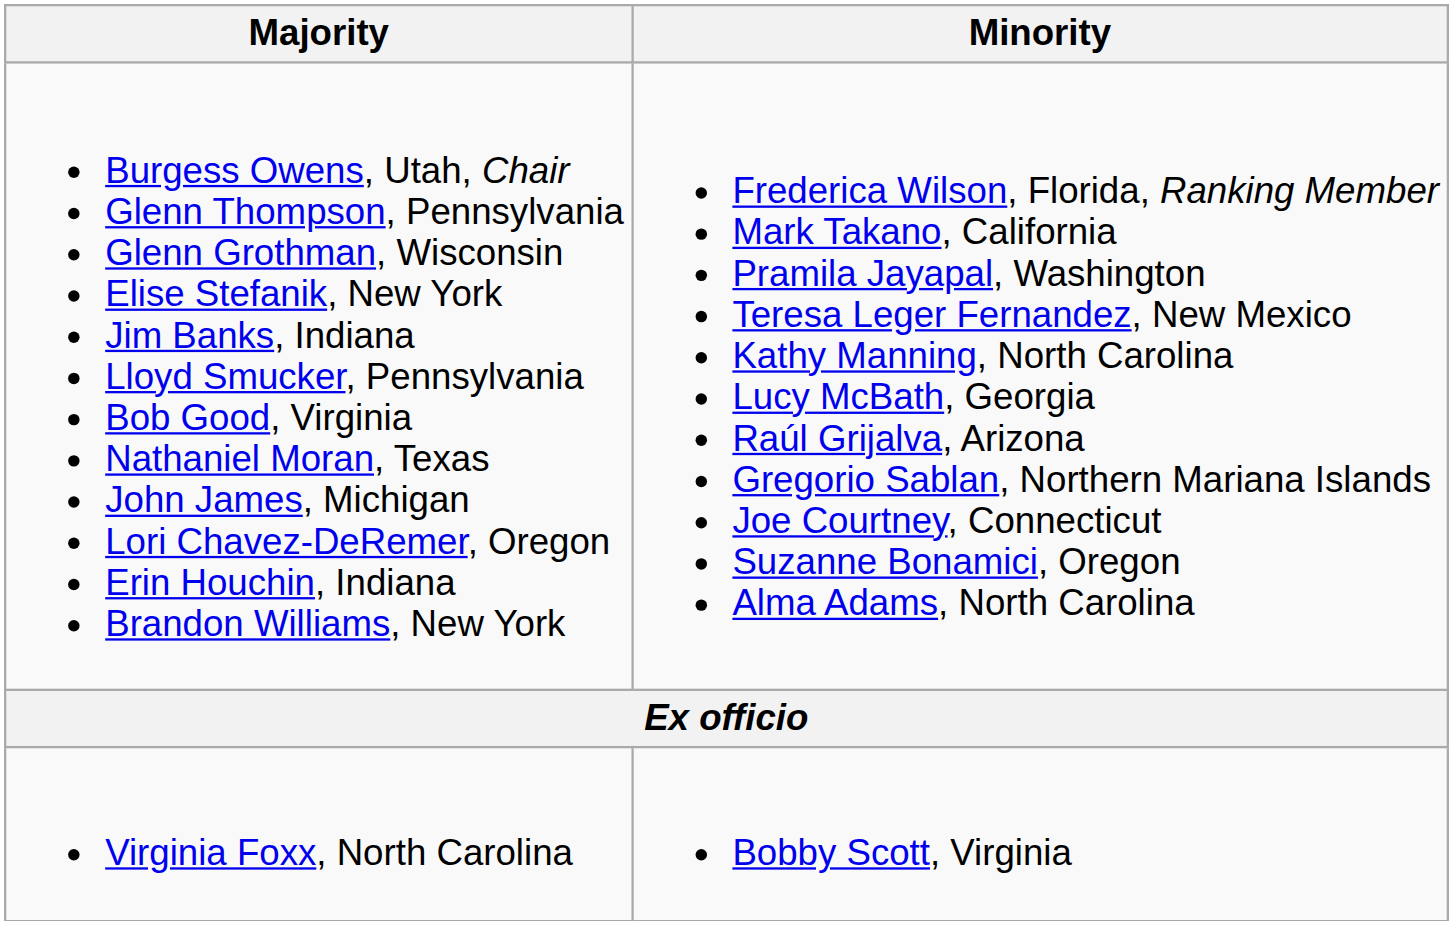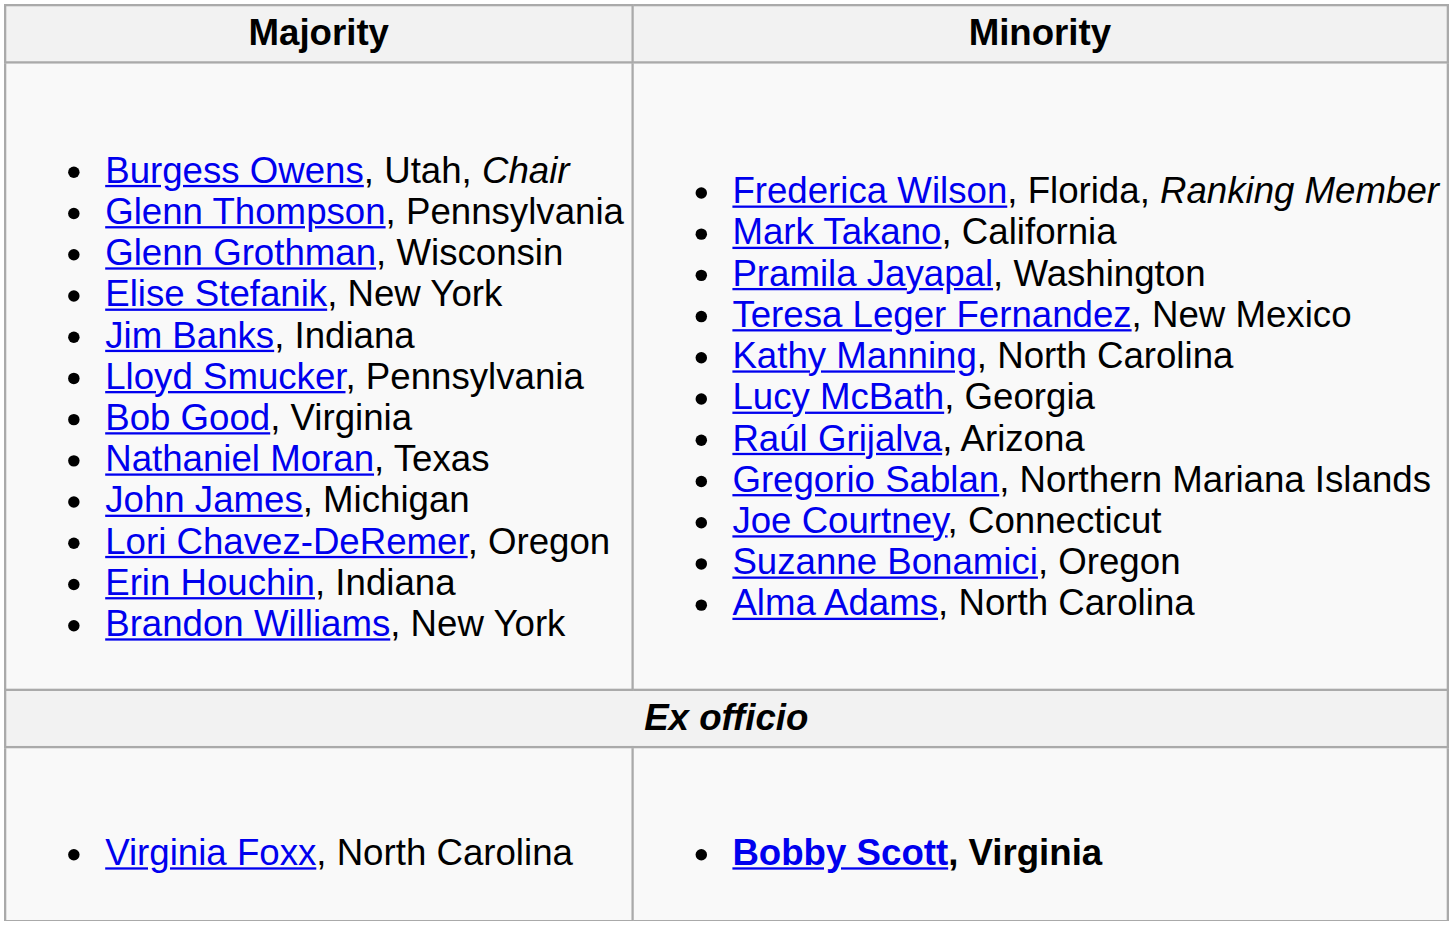Virginia Foxx, North Carolina | Minority: normal -> bold
